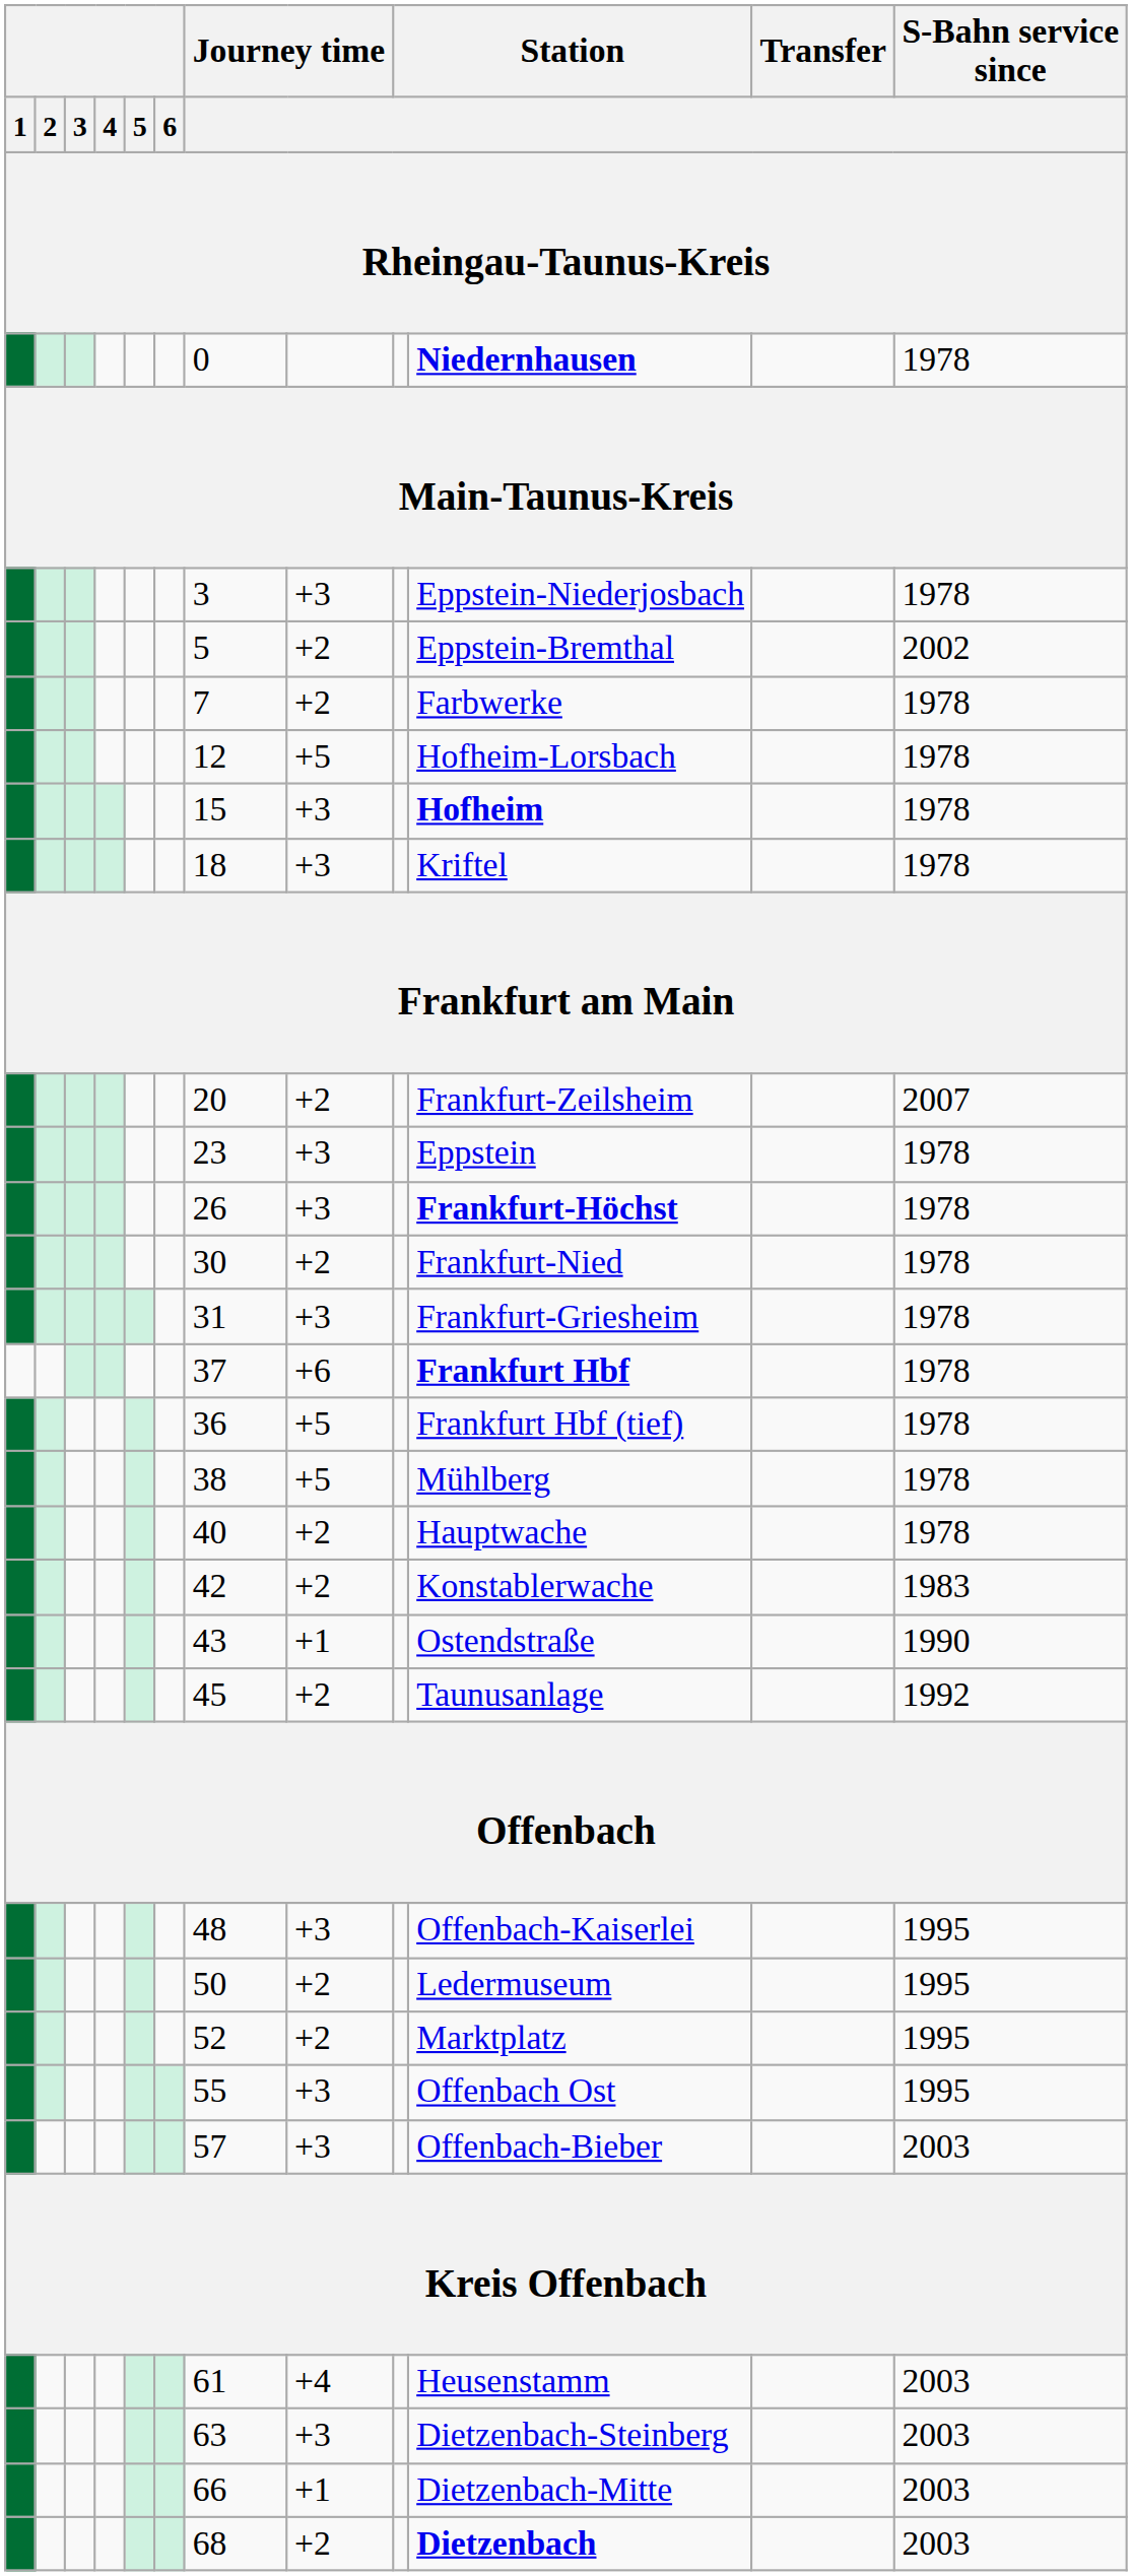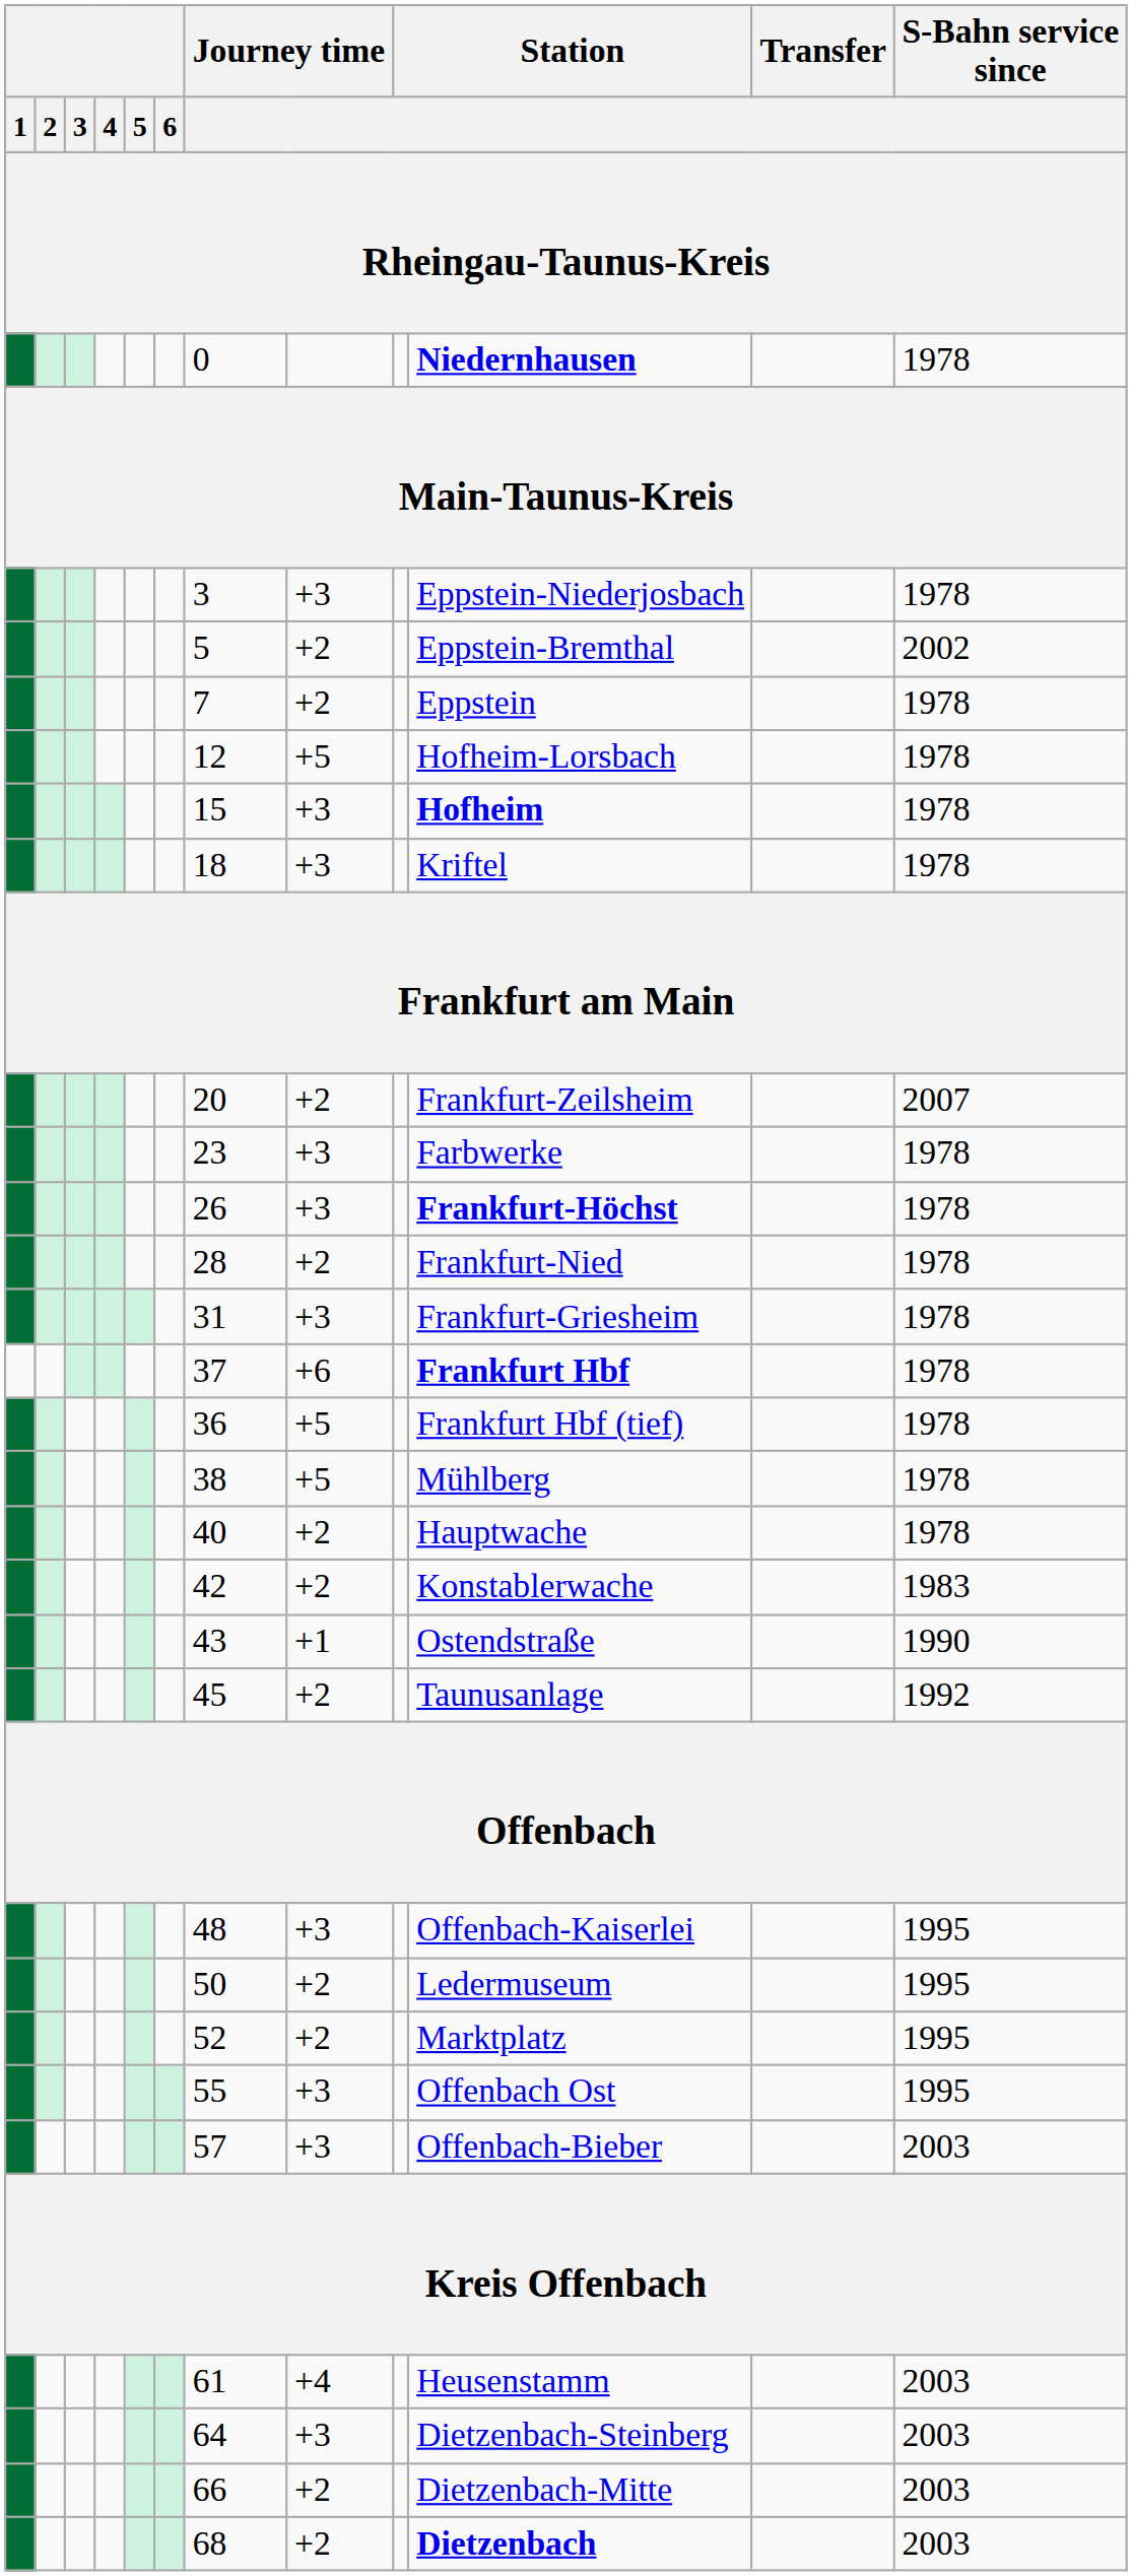row 8 | column 10: Farbwerke -> Eppstein
row 14 | column 10: Eppstein -> Farbwerke
row 16 | column 7: 30 -> 28
row 33 | column 7: 63 -> 64
row 34 | column 8: +1 -> +2
